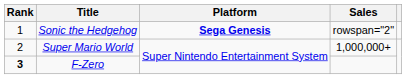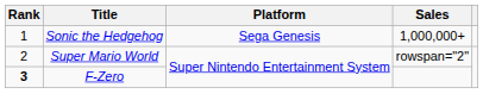Sonic the Hedgehog | Platform: bold -> normal
Sonic the Hedgehog | Sales: rowspan="2" -> 1,000,000+
Super Mario World | Sales: 1,000,000+ -> rowspan="2"
